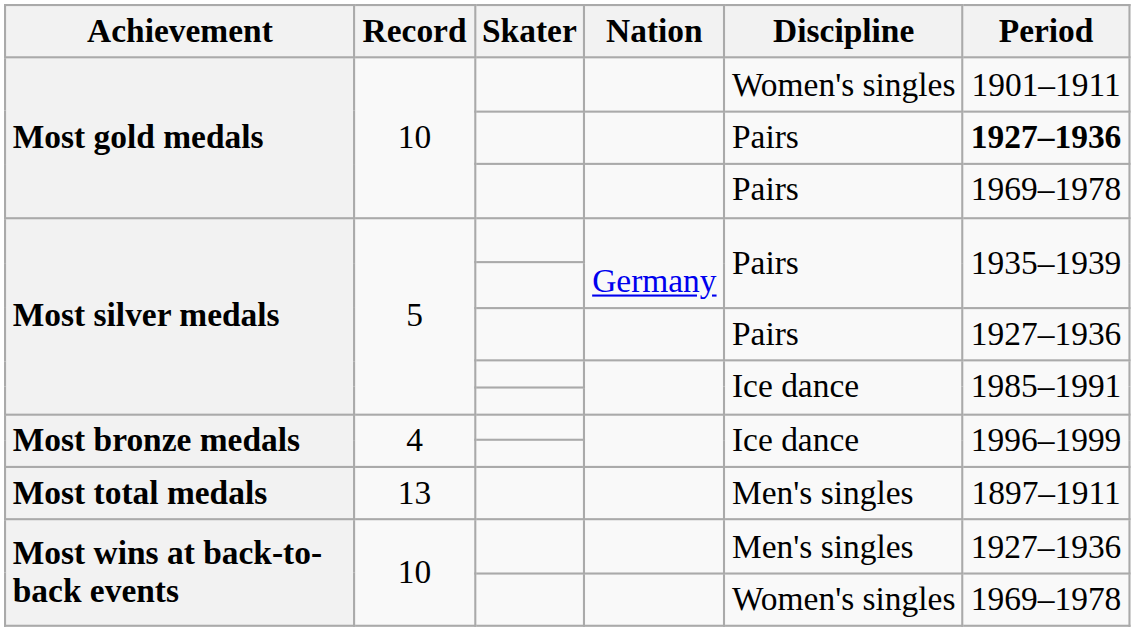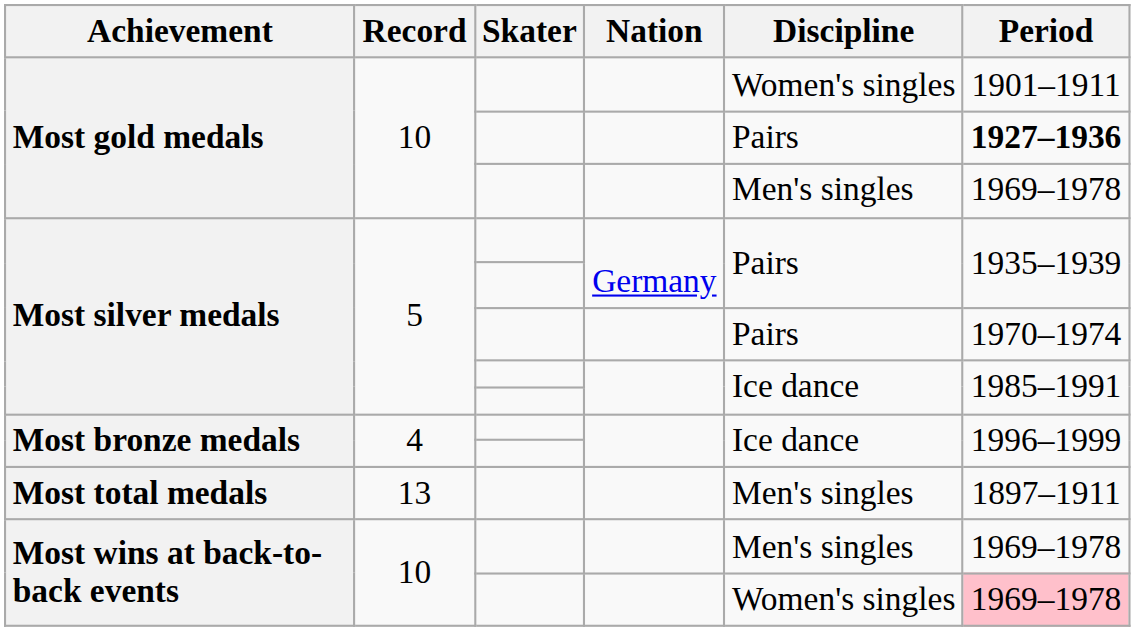row 4 | Discipline: Pairs -> Men's singles
row 7 | Period: 1927–1936 -> 1970–1974
row 13 | Period: 1927–1936 -> 1969–1978
row 14 | Period: no background -> pink background
